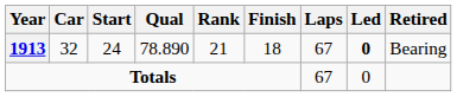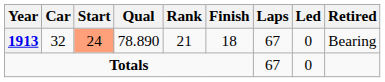1913 | Start: no background -> lightsalmon background
1913 | Led: bold -> normal
